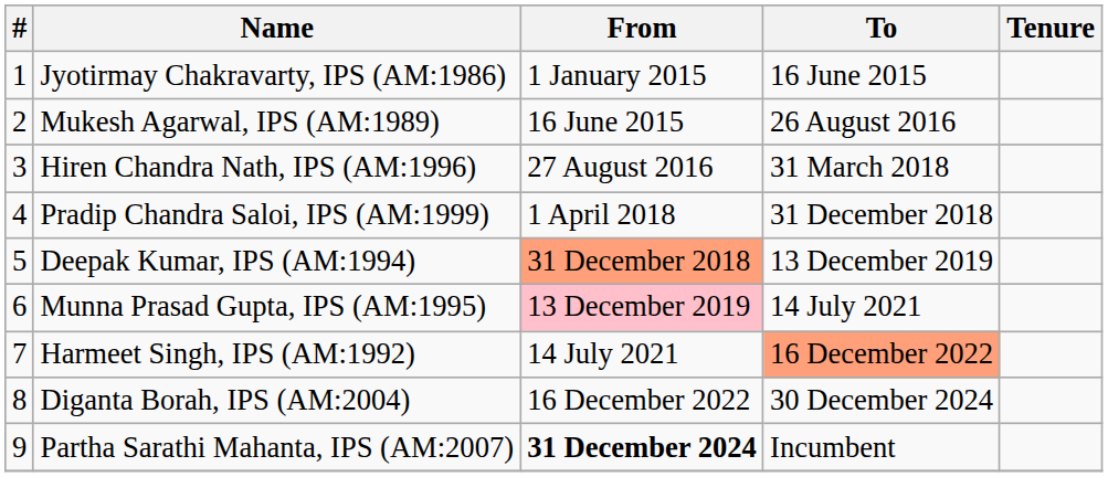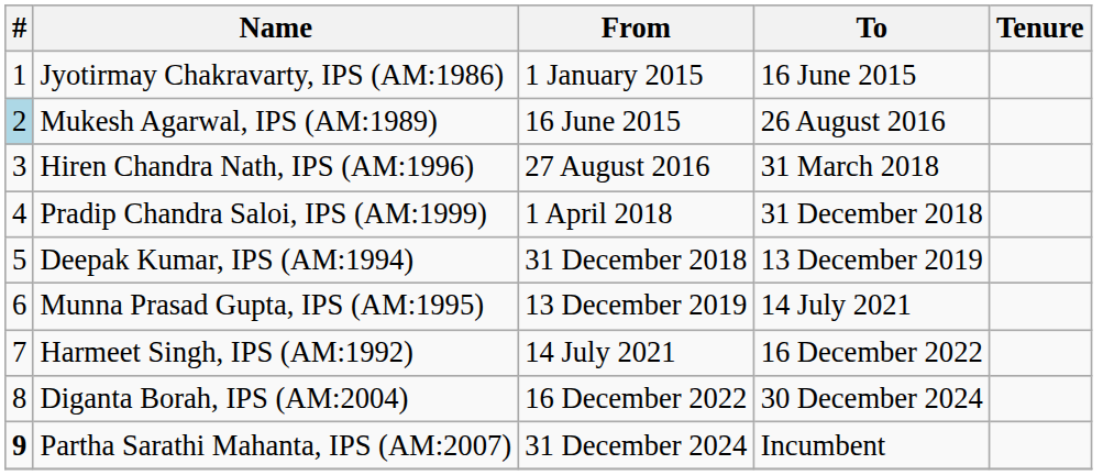Mukesh Agarwal, IPS (AM:1989) | #: no background -> lightblue background
Deepak Kumar, IPS (AM:1994) | From: lightsalmon background -> no background
Munna Prasad Gupta, IPS (AM:1995) | From: pink background -> no background
Harmeet Singh, IPS (AM:1992) | To: lightsalmon background -> no background
Partha Sarathi Mahanta, IPS (AM:2007) | #: normal -> bold
Partha Sarathi Mahanta, IPS (AM:2007) | From: bold -> normal
